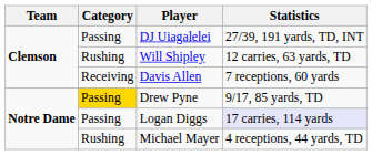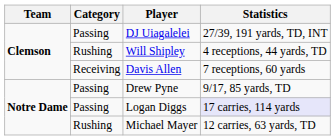Will Shipley | Statistics: 12 carries, 63 yards, TD -> 4 receptions, 44 yards, TD
Drew Pyne | Category: gold background -> no background
Michael Mayer | Statistics: 4 receptions, 44 yards, TD -> 12 carries, 63 yards, TD
